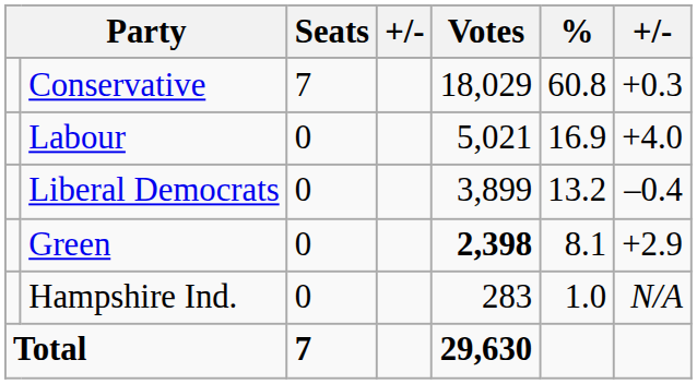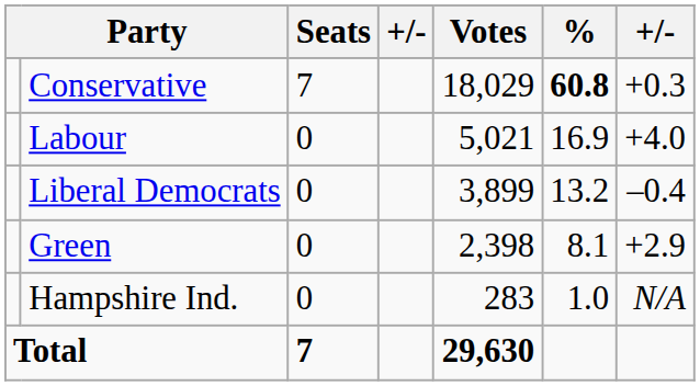Conservative | %: normal -> bold
Green | Votes: bold -> normal
